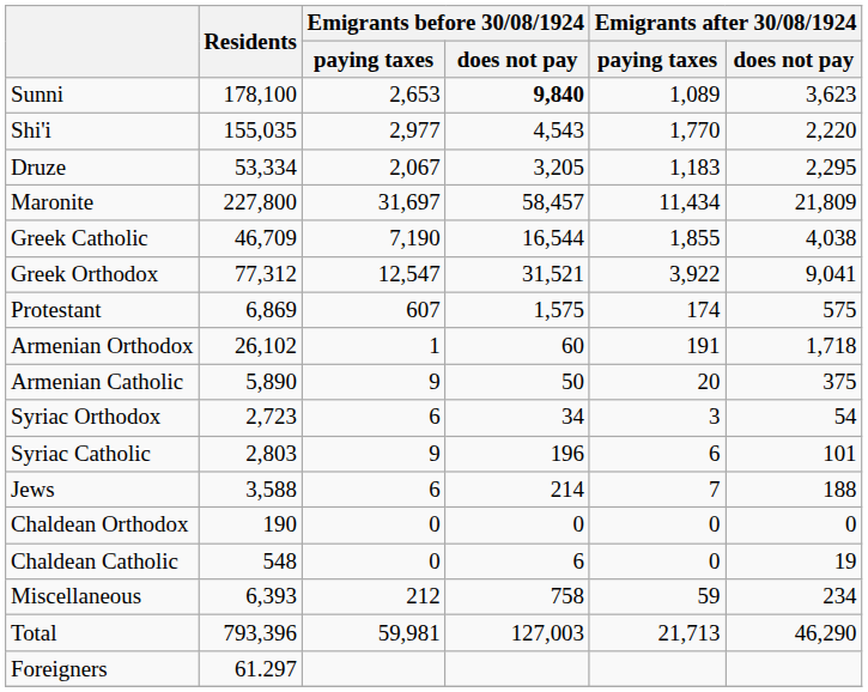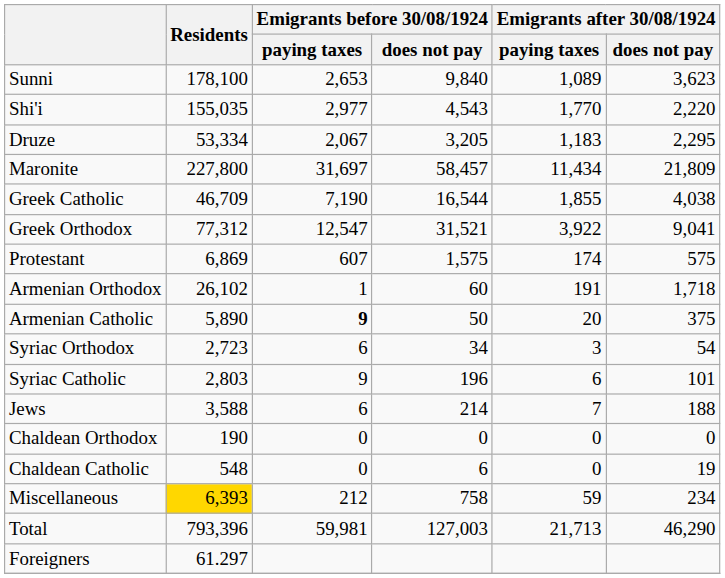Sunni | Emigrants before 30/08/1924 / does not pay: bold -> normal
Armenian Catholic | Emigrants before 30/08/1924 / paying taxes: normal -> bold
Miscellaneous | Residents: no background -> gold background
